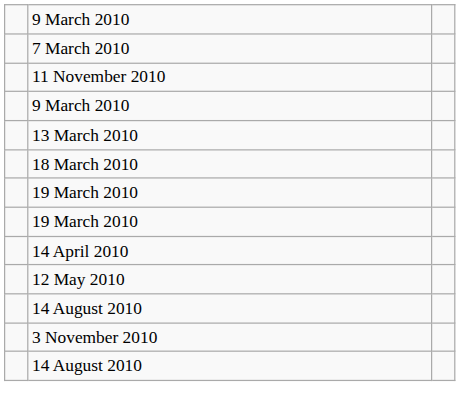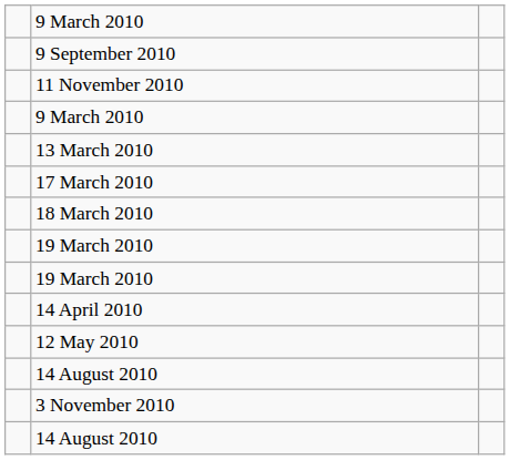- row: 7 March 2010
+ row: 9 September 2010
+ row: 17 March 2010
